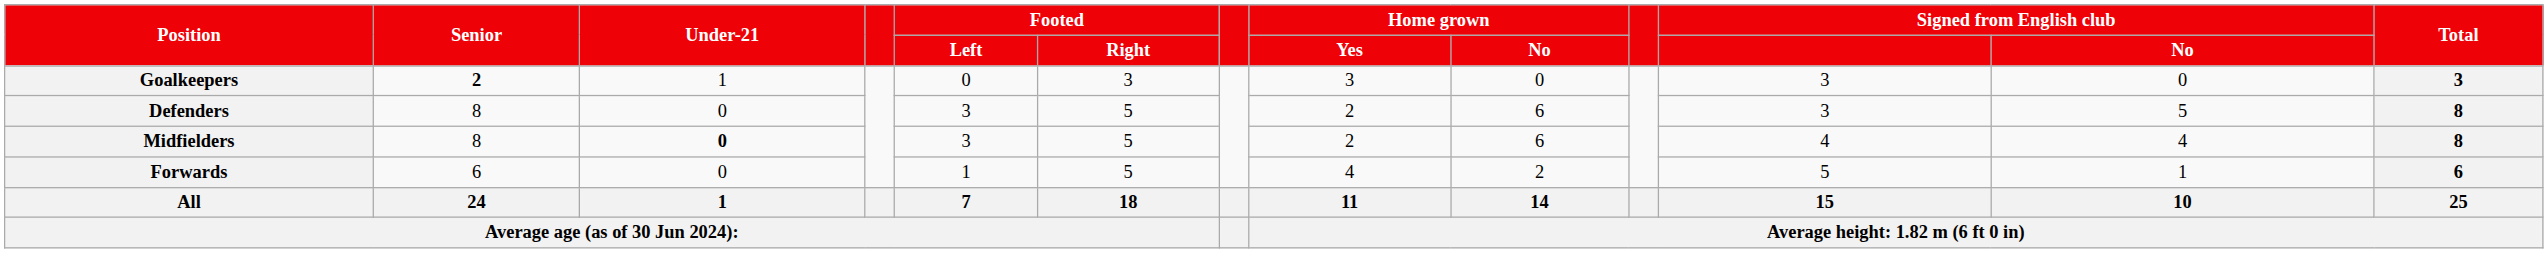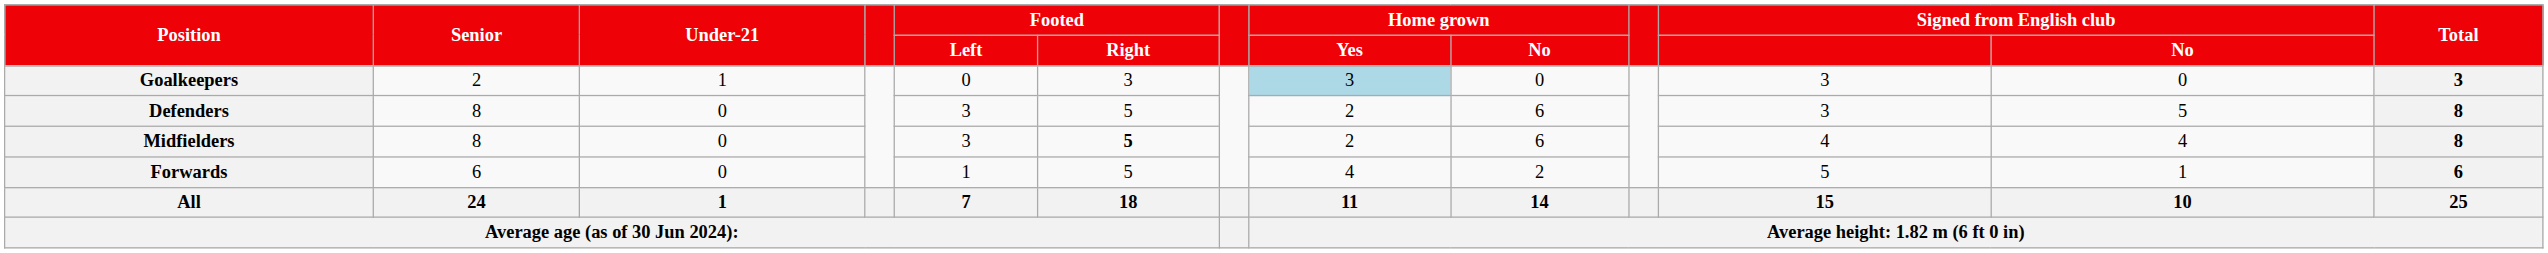Goalkeepers | Senior: bold -> normal
Goalkeepers | Home grown / Yes: no background -> lightblue background
Midfielders | Under-21: bold -> normal
Midfielders | Footed / Right: normal -> bold
